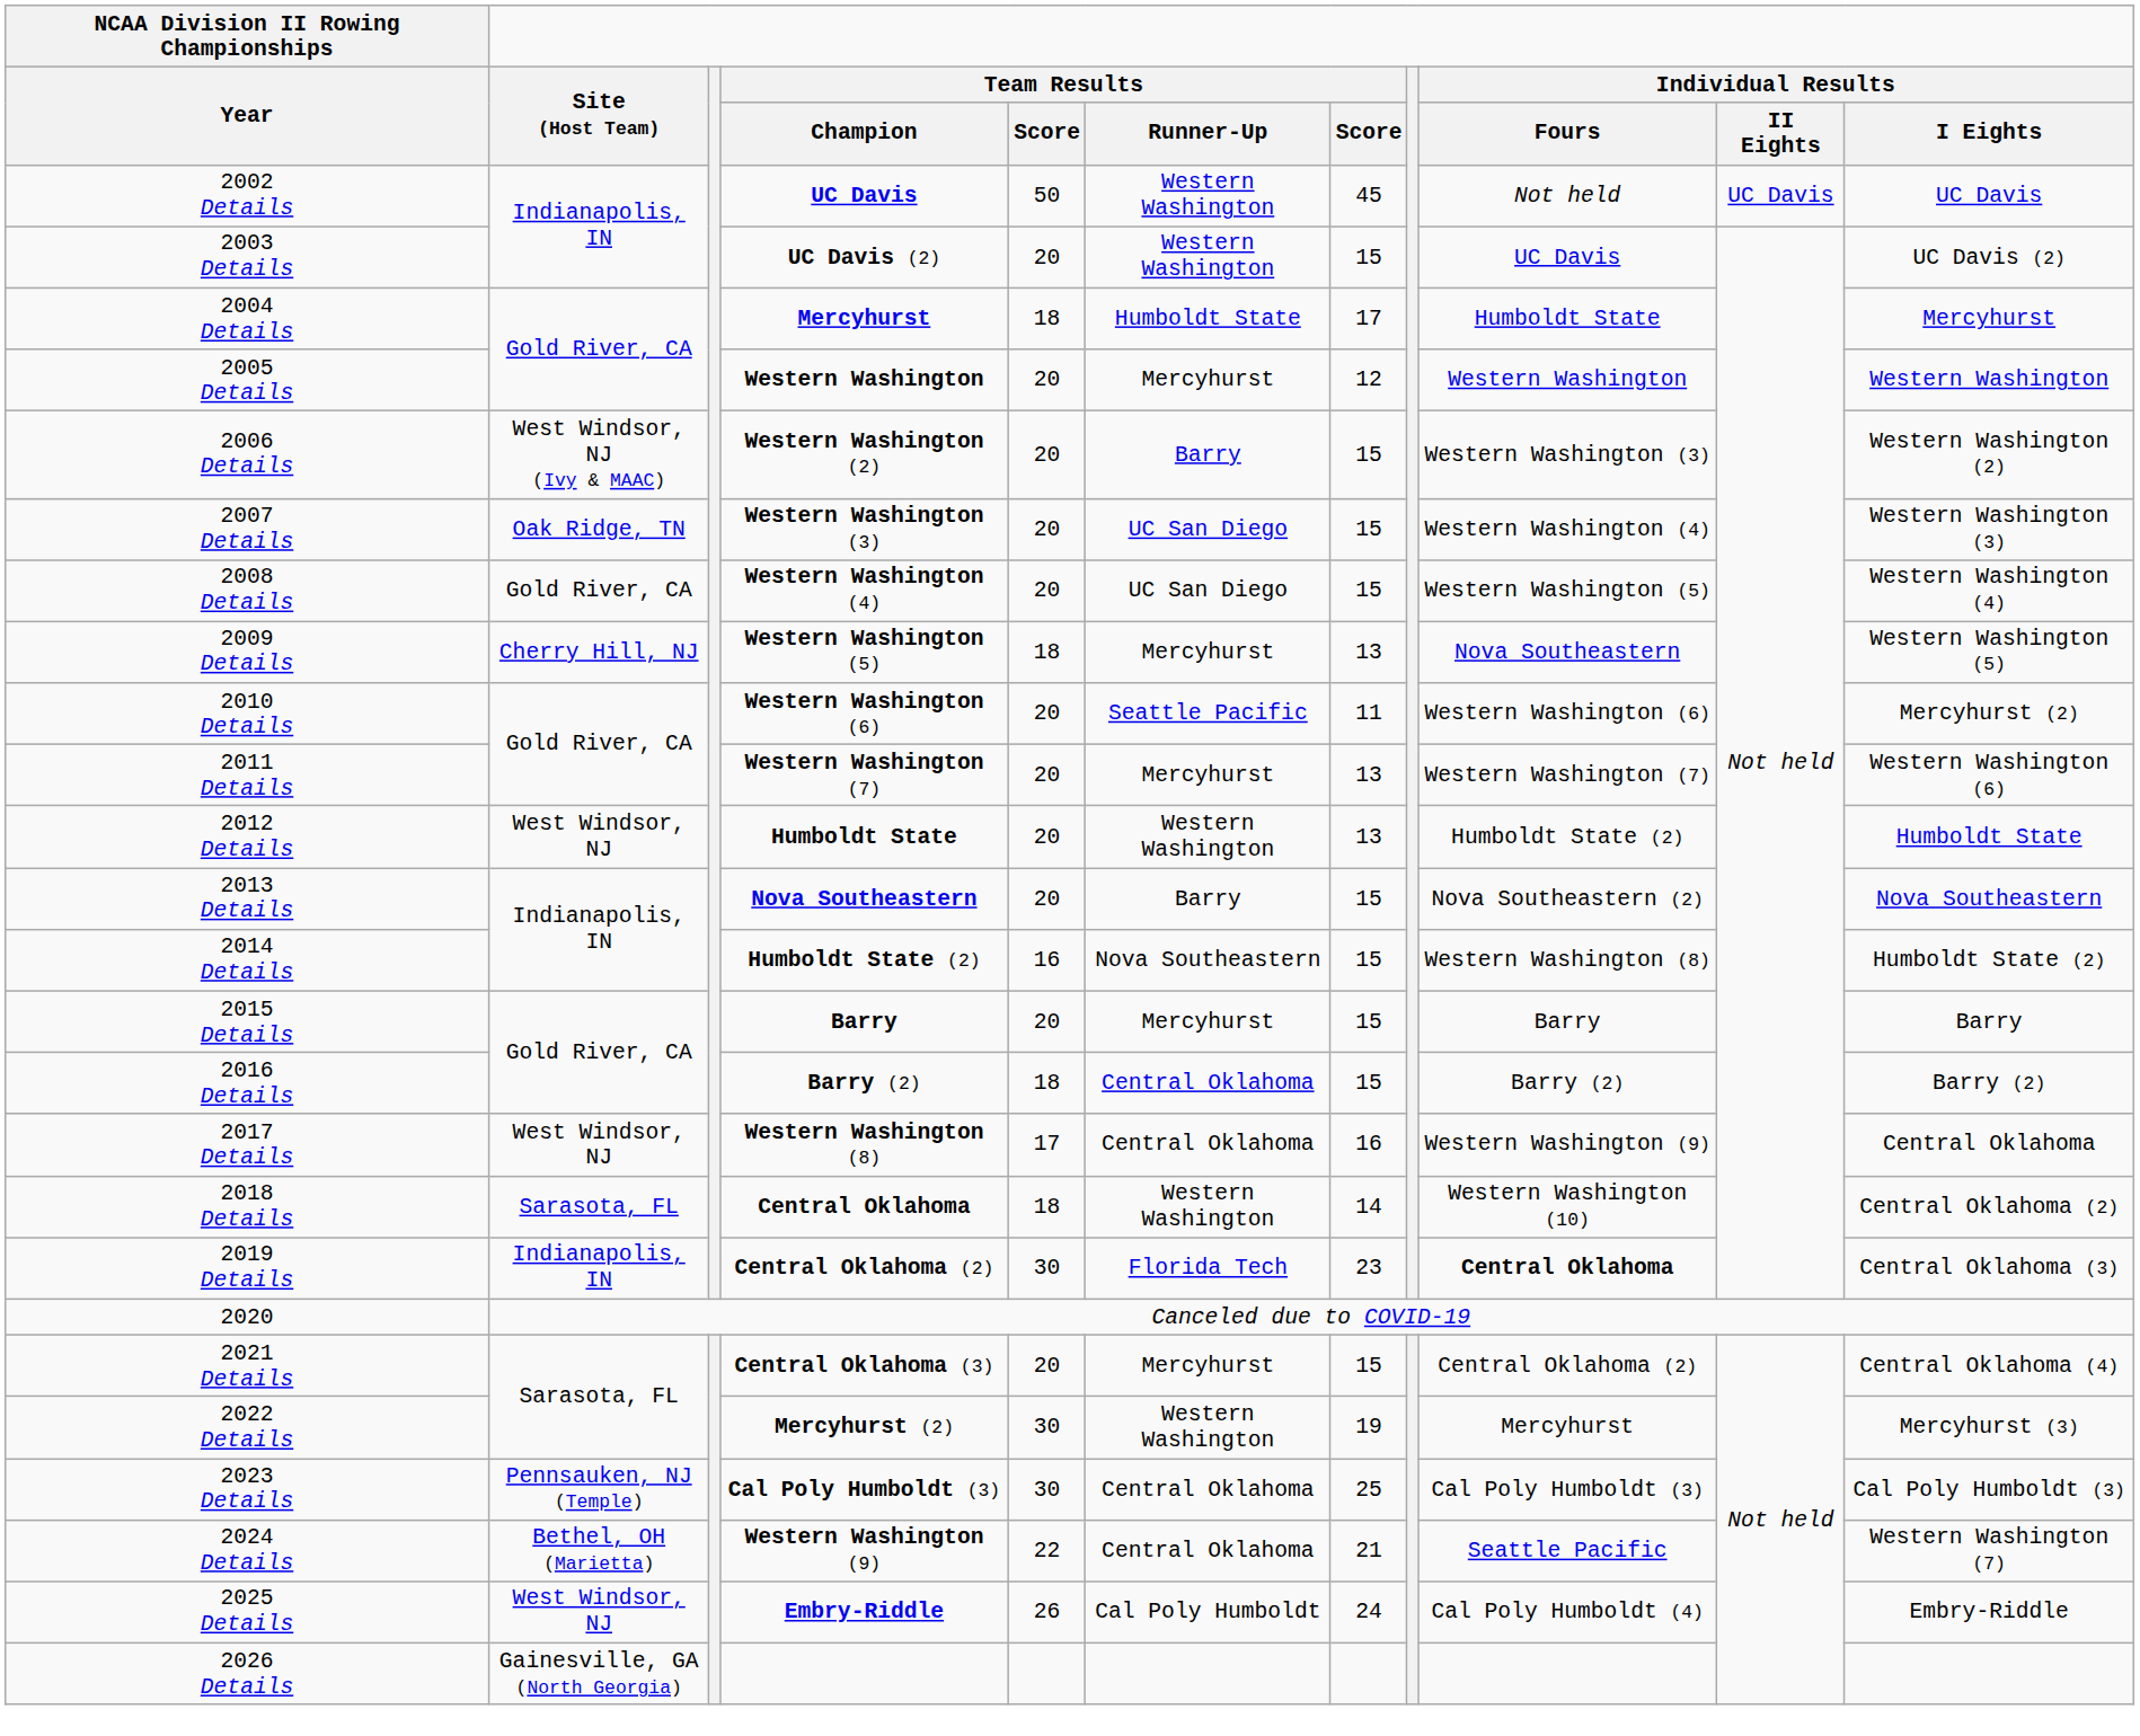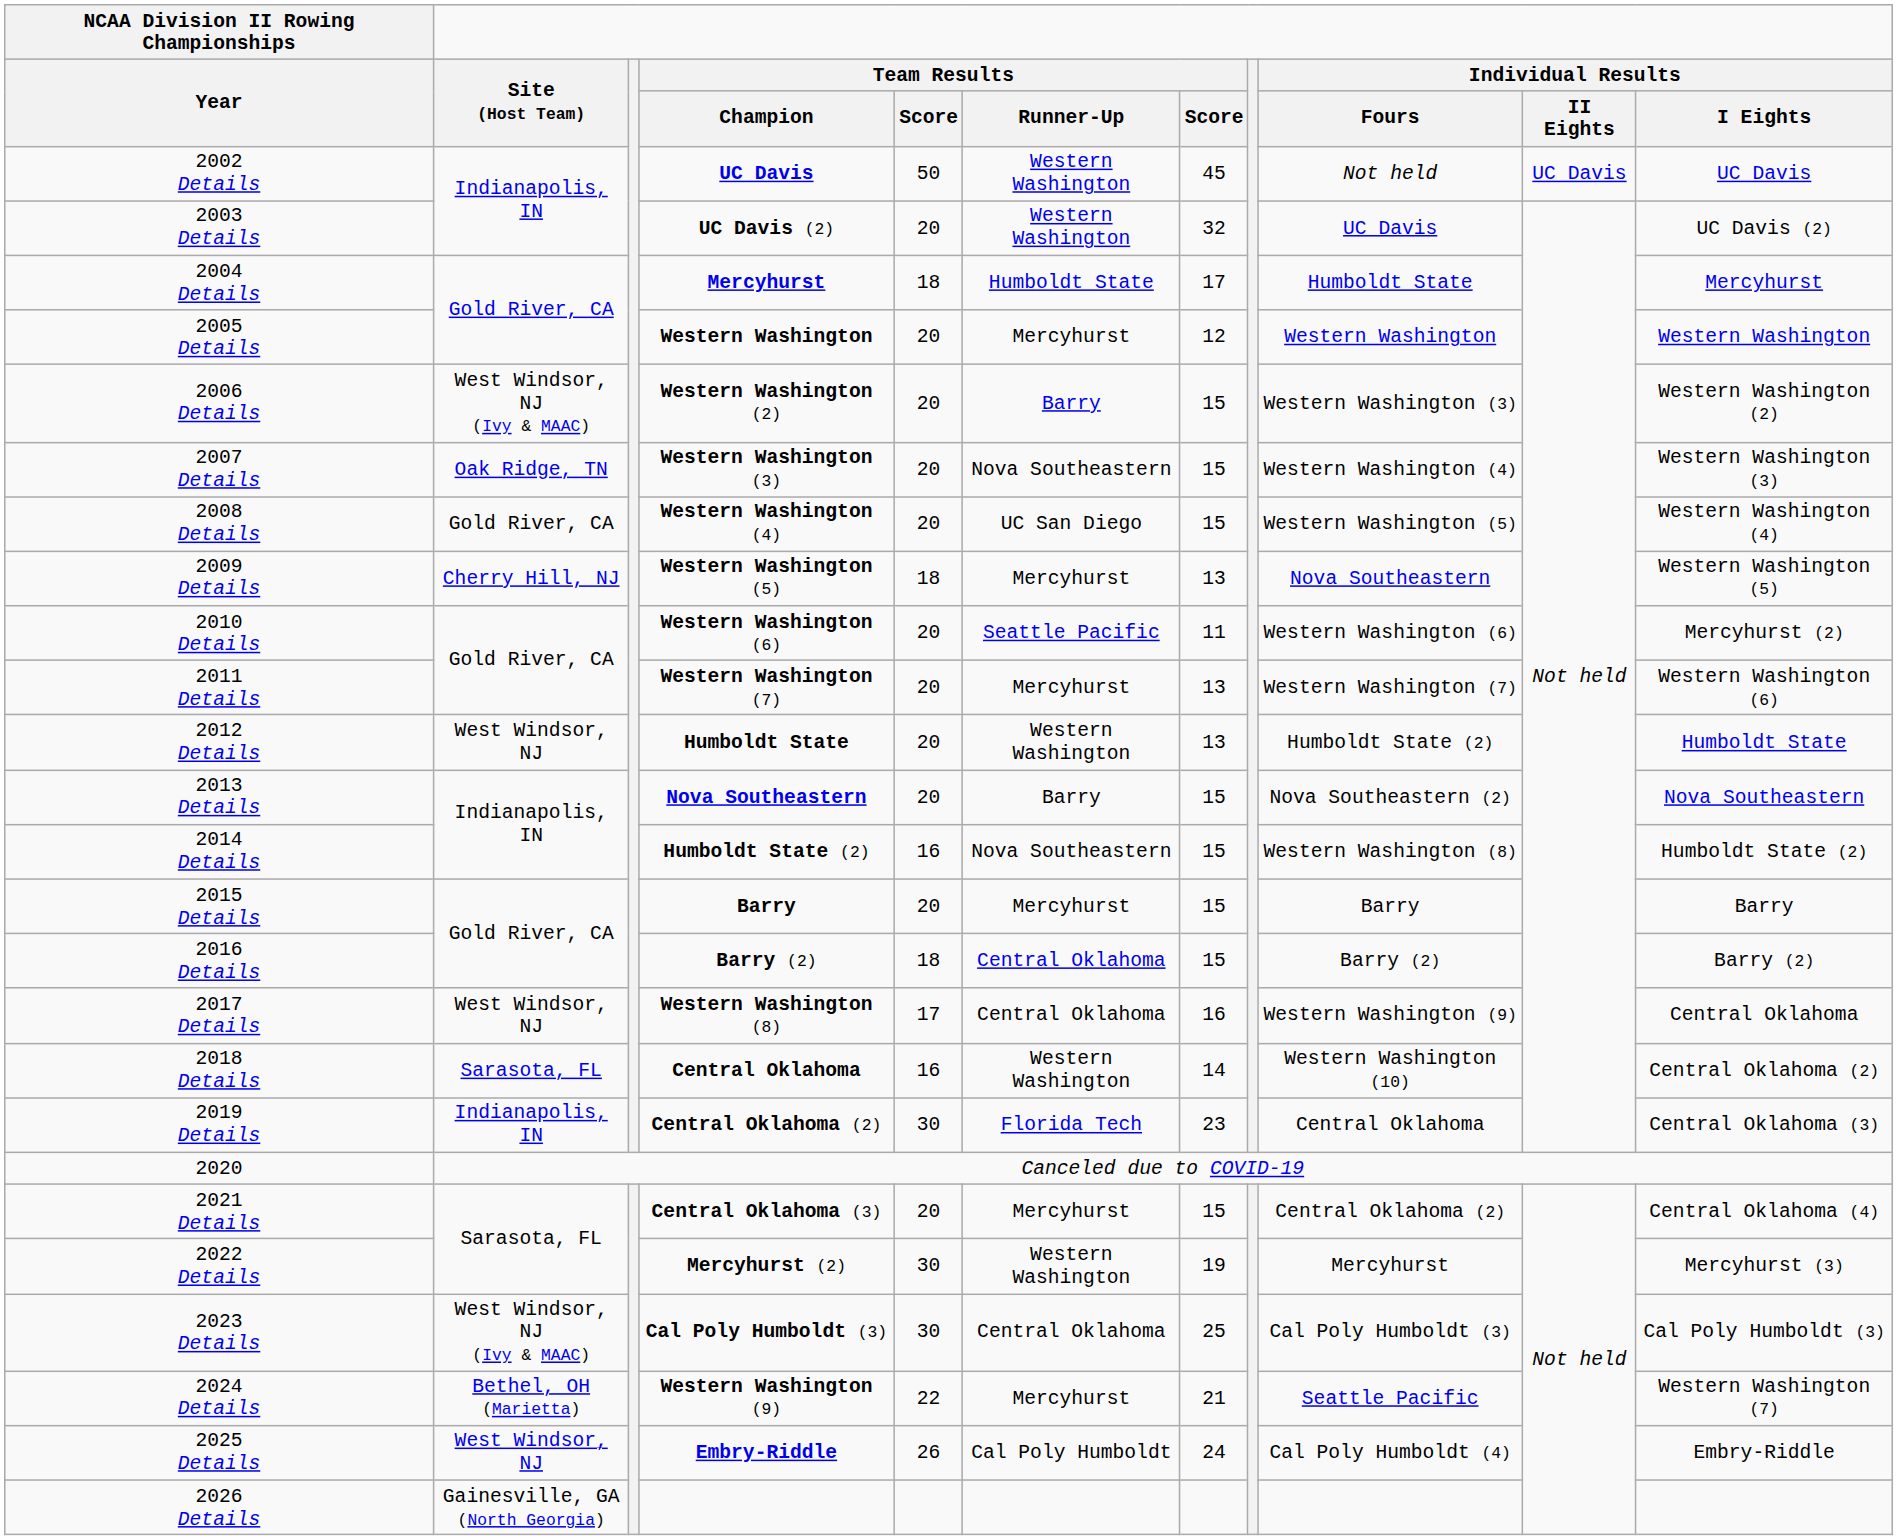2003 Details | column 7: 15 -> 32
2007 Details | Team Results / Runner-Up: UC San Diego -> Nova Southeastern
2018 Details | column 5: 18 -> 16
2019 Details | Individual Results / Fours: bold -> normal
2023 Details | Site (Host Team): Pennsauken, NJ (Temple) -> West Windsor, NJ (Ivy & MAAC)
2024 Details | Team Results / Runner-Up: Central Oklahoma -> Mercyhurst
